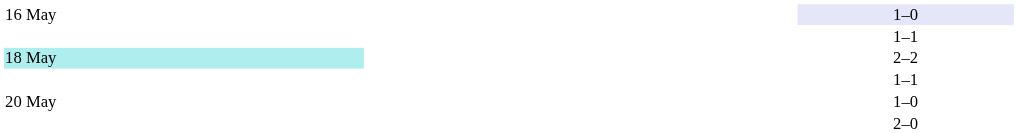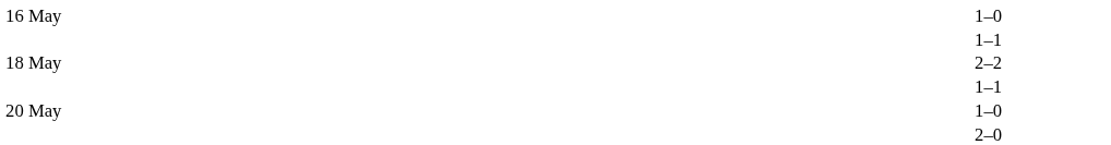16 May | column 2: lavender background -> no background
18 May | column 1: paleturquoise background -> no background
